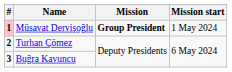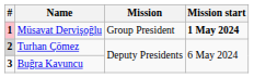Müsavat Dervişoğlu | Mission: bold -> normal
Müsavat Dervişoğlu | Mission start: normal -> bold
Turhan Çömez | #: no background -> lightgrey background
